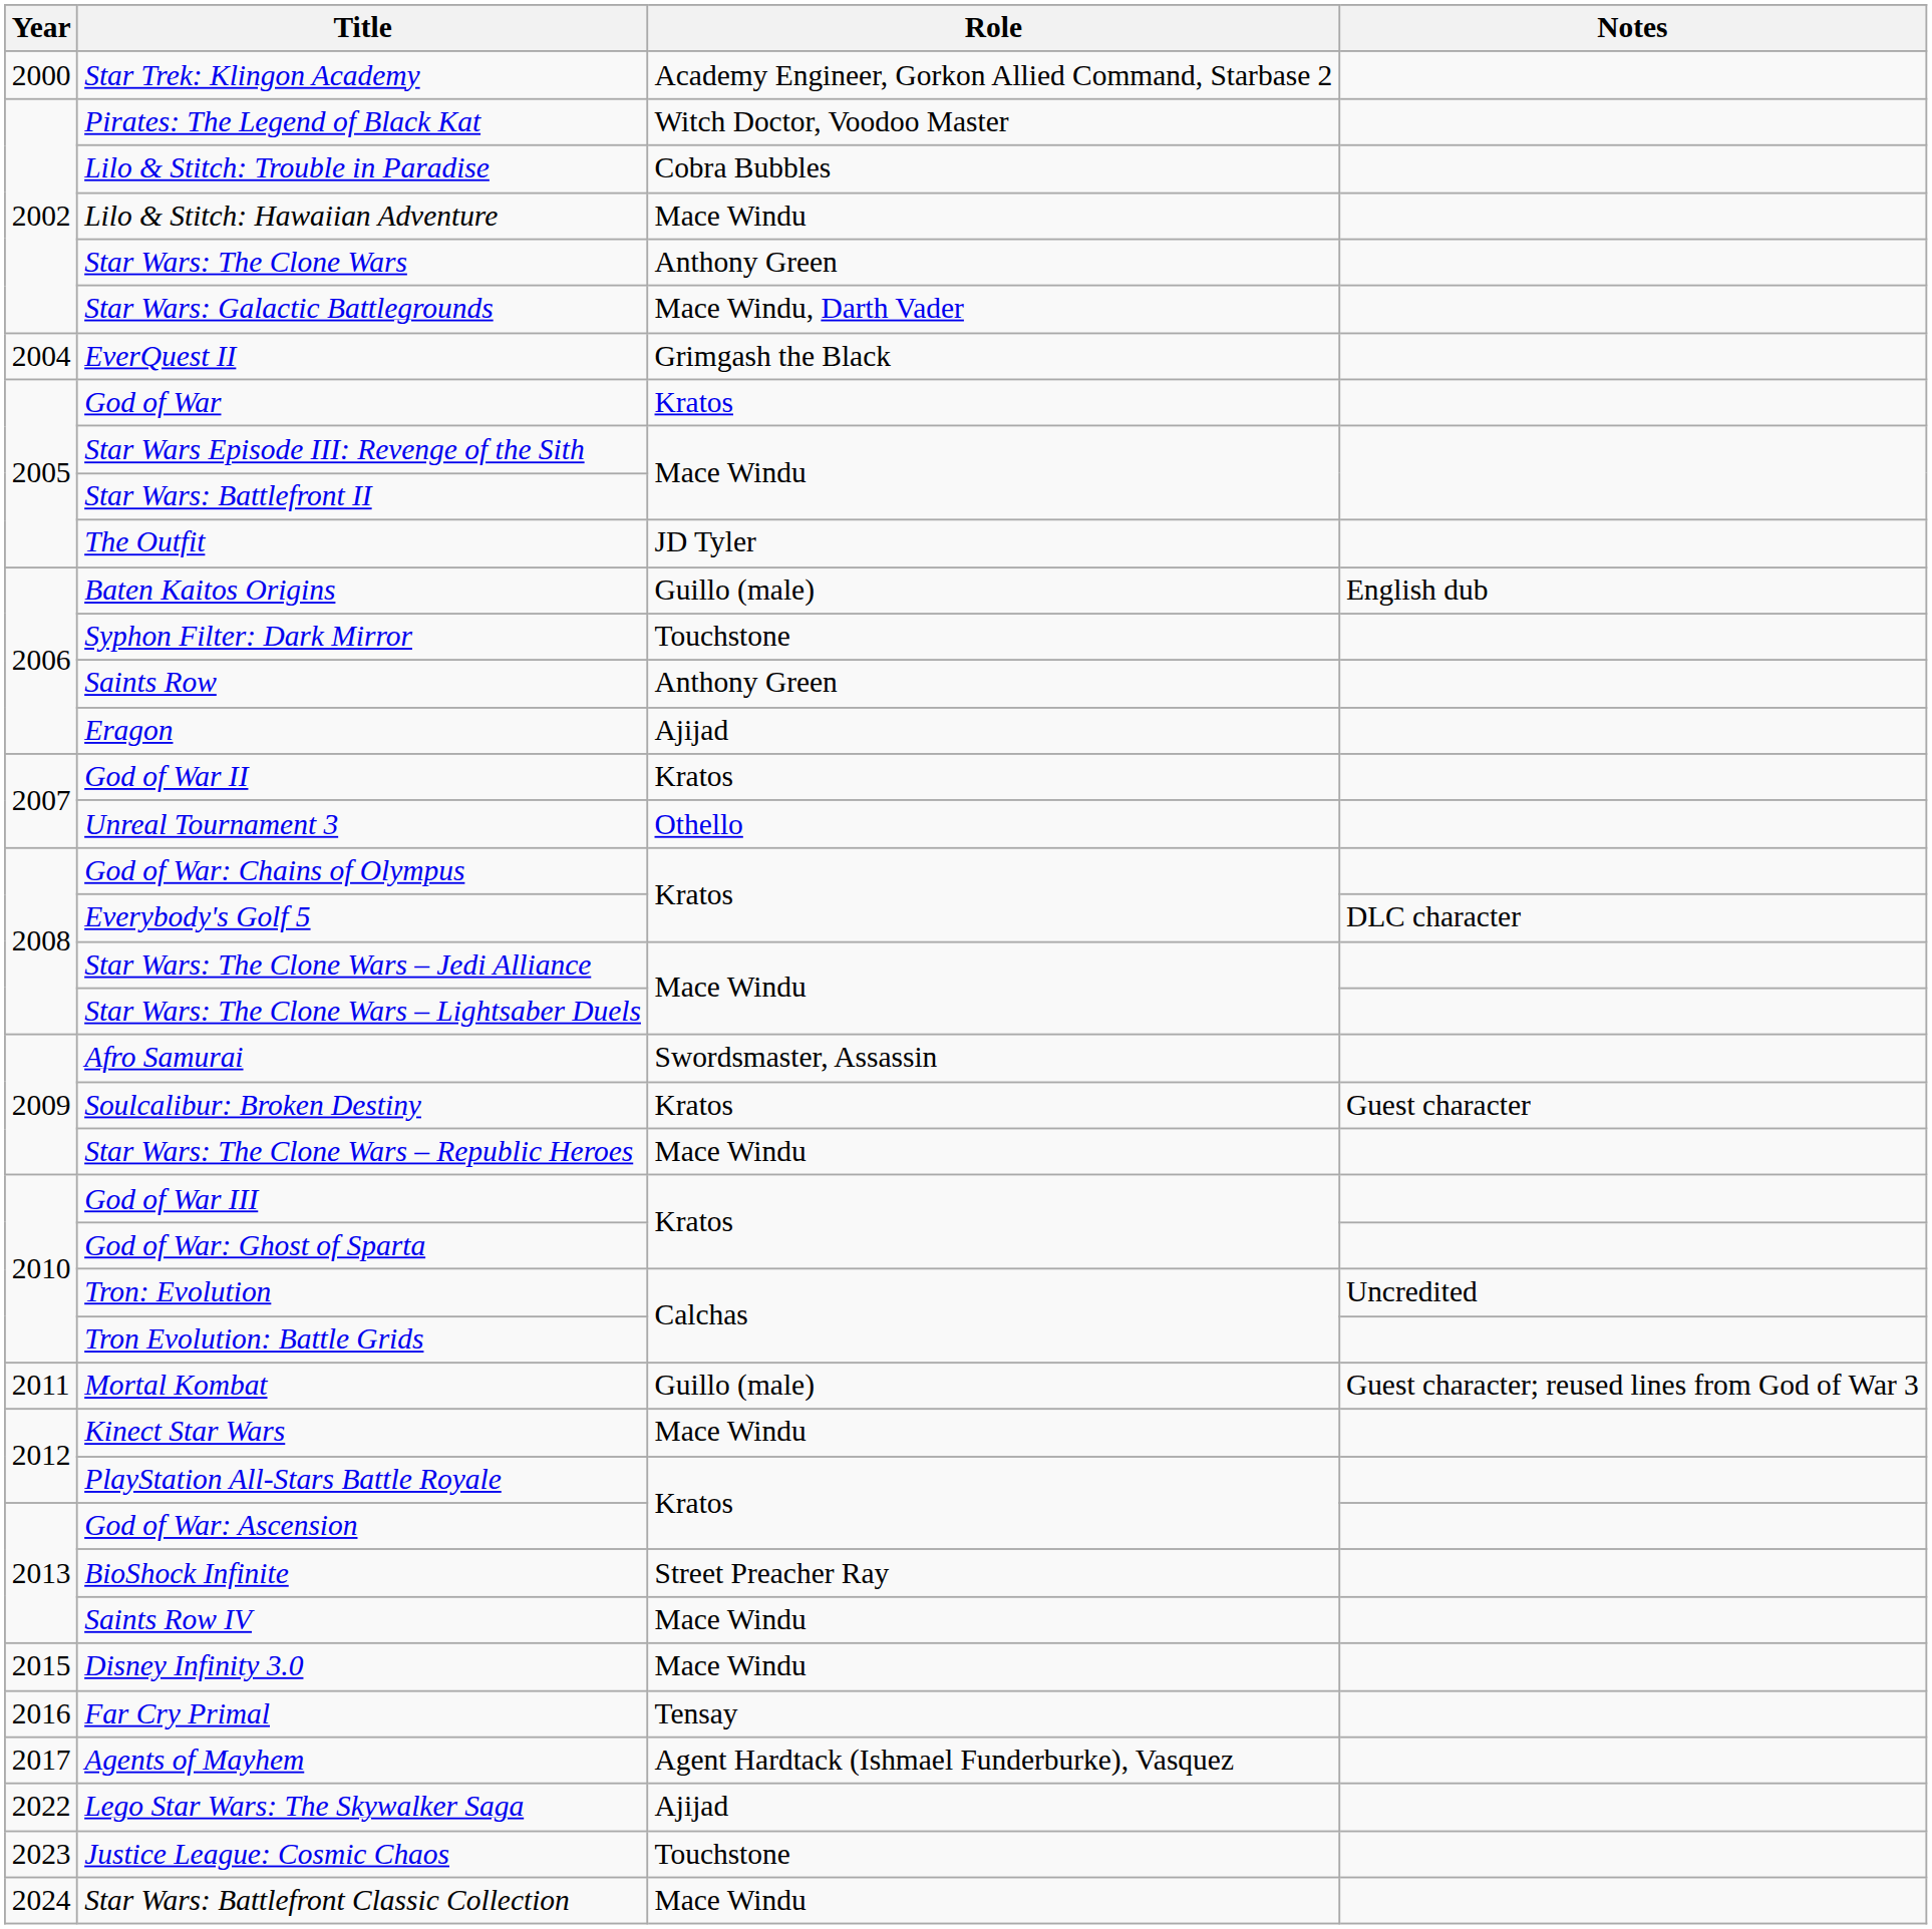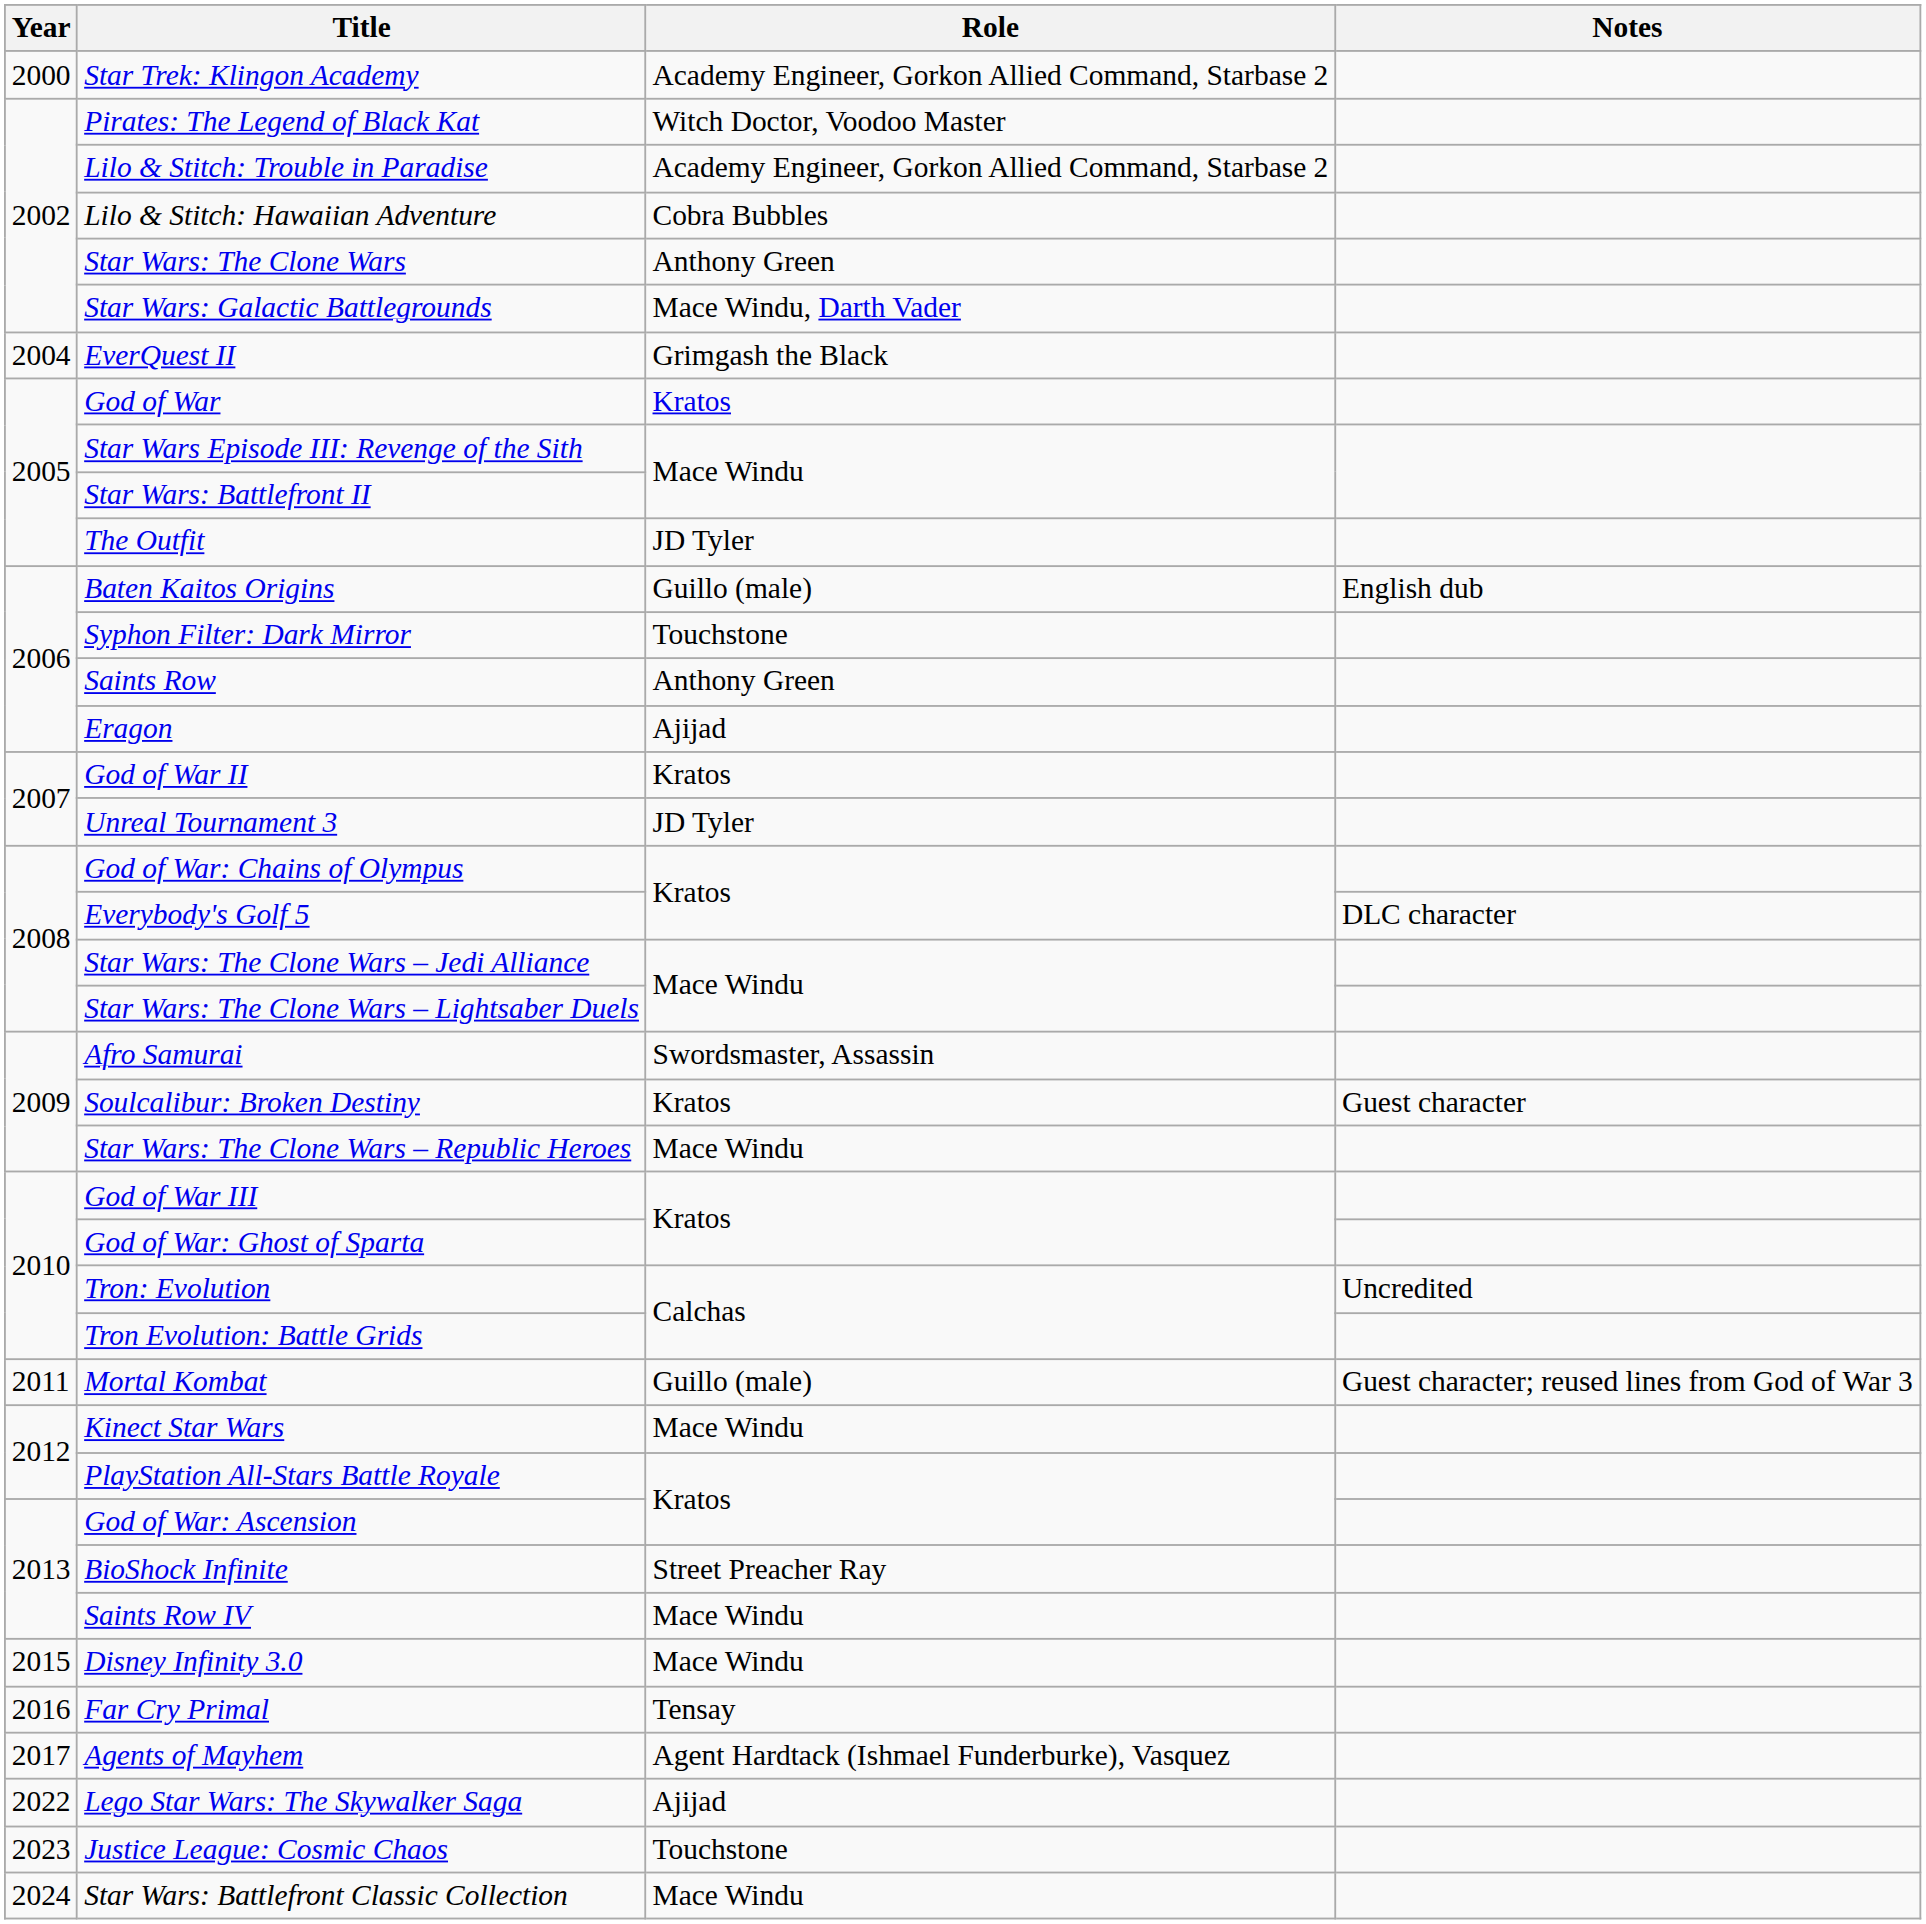Lilo & Stitch: Trouble in Paradise | Role: Cobra Bubbles -> Academy Engineer, Gorkon Allied Command, Starbase 2
Lilo & Stitch: Hawaiian Adventure | Role: Mace Windu -> Cobra Bubbles
Unreal Tournament 3 | Role: Othello -> JD Tyler
